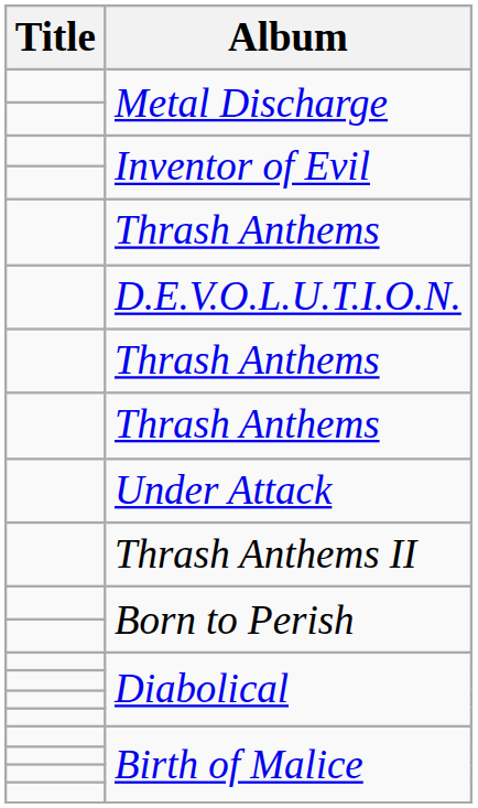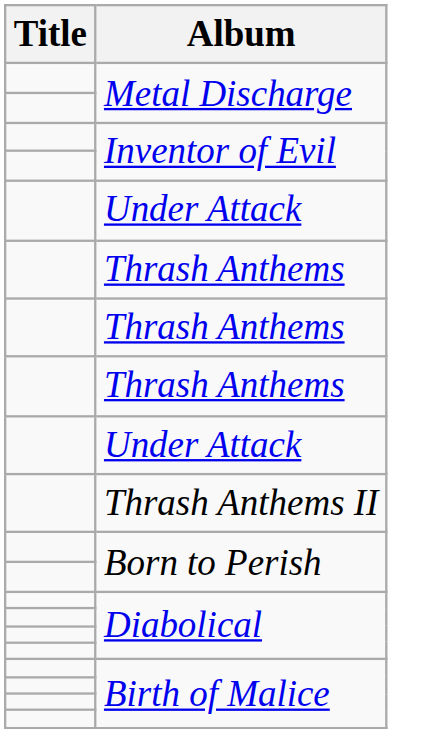row 6 | Album: Thrash Anthems -> Under Attack
row 7 | Album: D.E.V.O.L.U.T.I.O.N. -> Thrash Anthems
